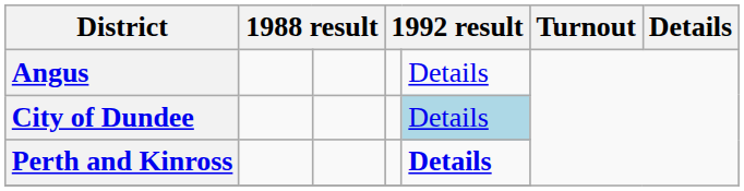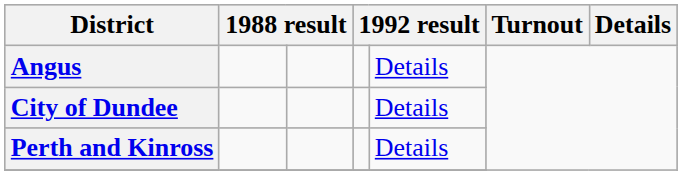City of Dundee | column 5: lightblue background -> no background
Perth and Kinross | column 5: bold -> normal
